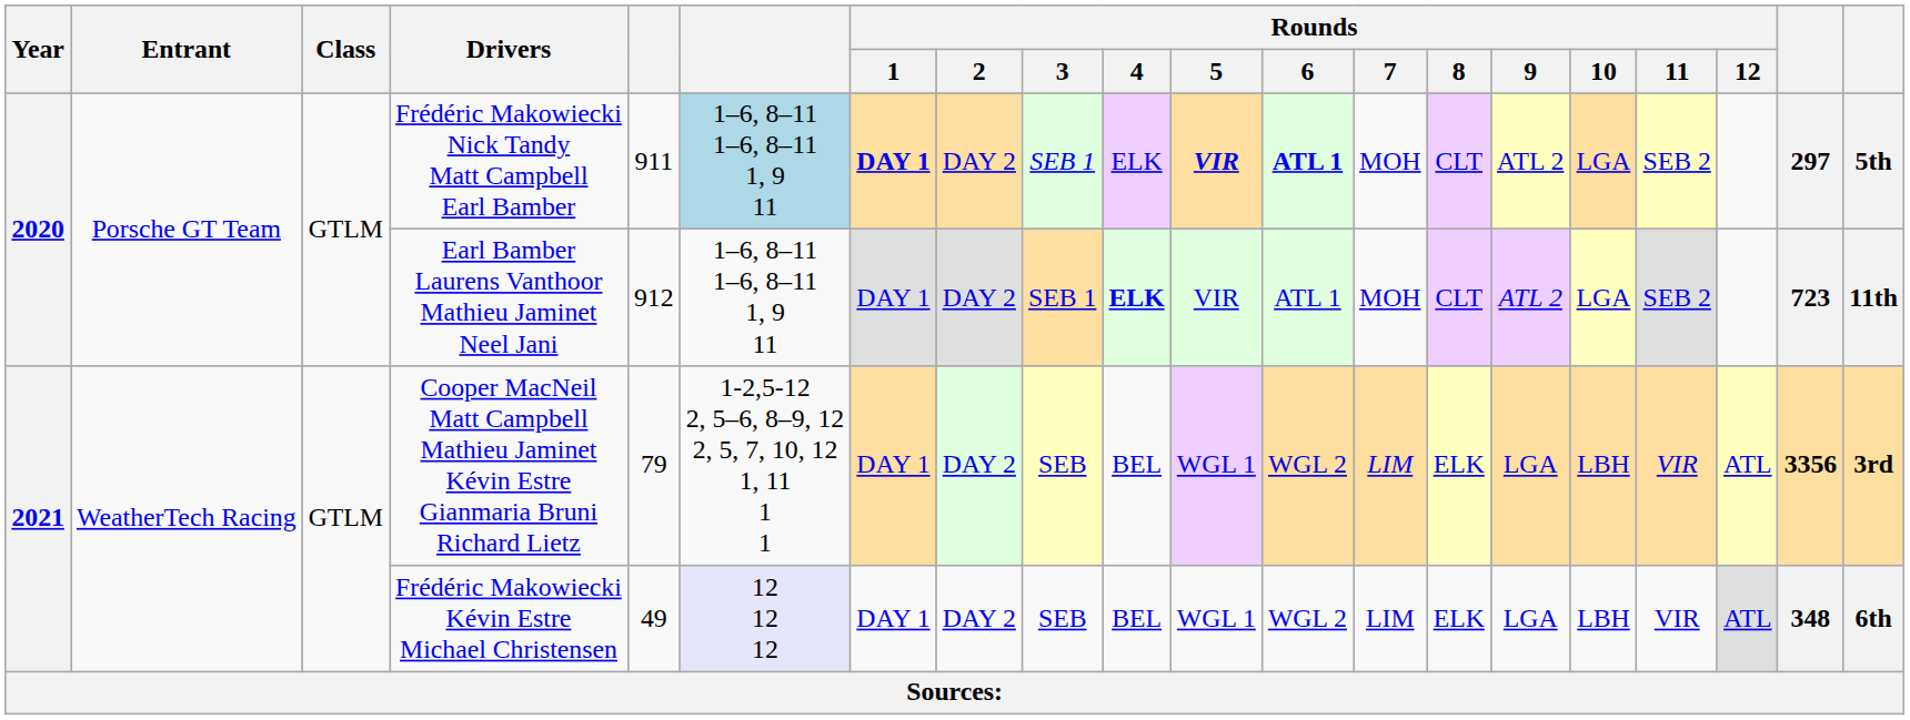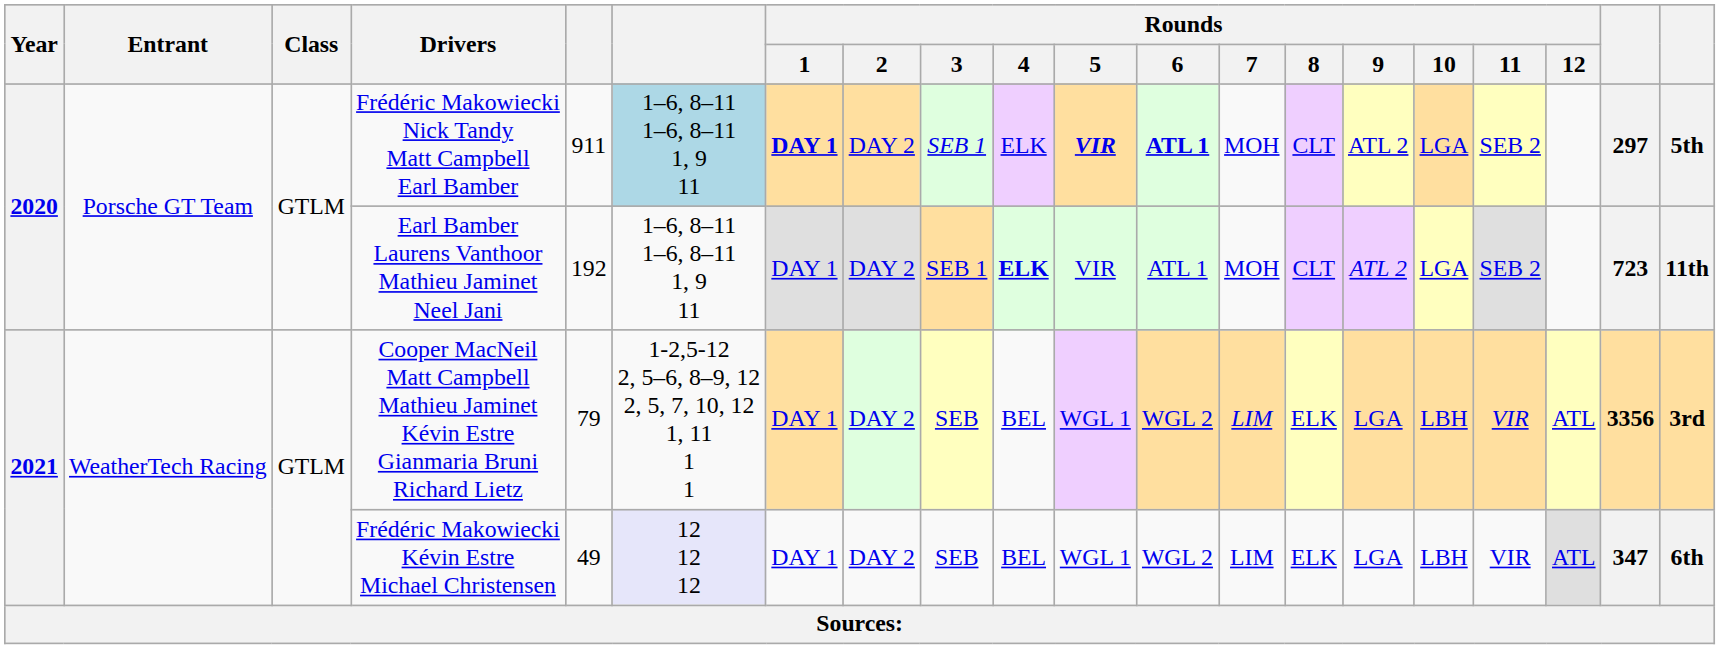Earl Bamber Laurens Vanthoor Mathieu Jaminet Neel Jani | column 5: 912 -> 192
Frédéric Makowiecki Kévin Estre Michael Christensen | column 19: 348 -> 347
